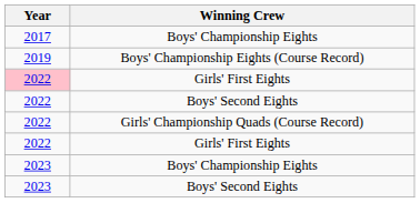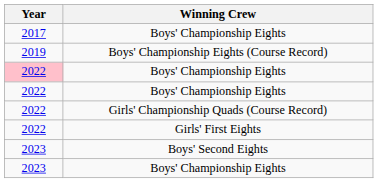row 4 | Winning Crew: Girls' First Eights -> Boys' Championship Eights
row 5 | Winning Crew: Boys' Second Eights -> Boys' Championship Eights
row 8 | Winning Crew: Boys' Championship Eights -> Boys' Second Eights
row 9 | Winning Crew: Boys' Second Eights -> Boys' Championship Eights
